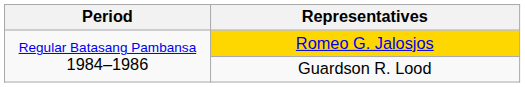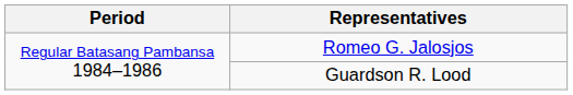Romeo G. Jalosjos | Representatives: gold background -> no background
